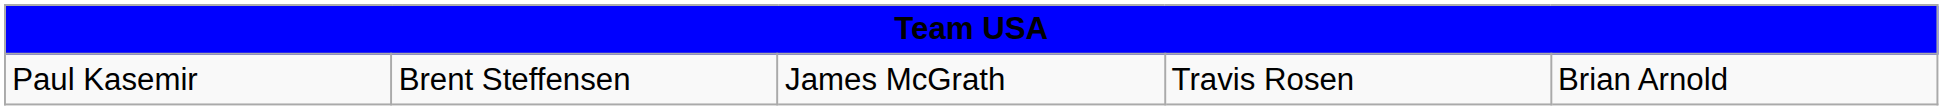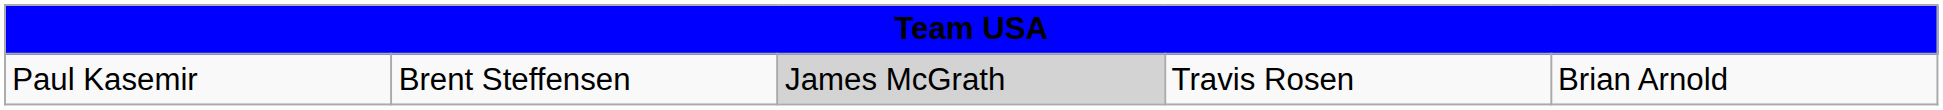Paul Kasemir | column 3: no background -> lightgrey background
